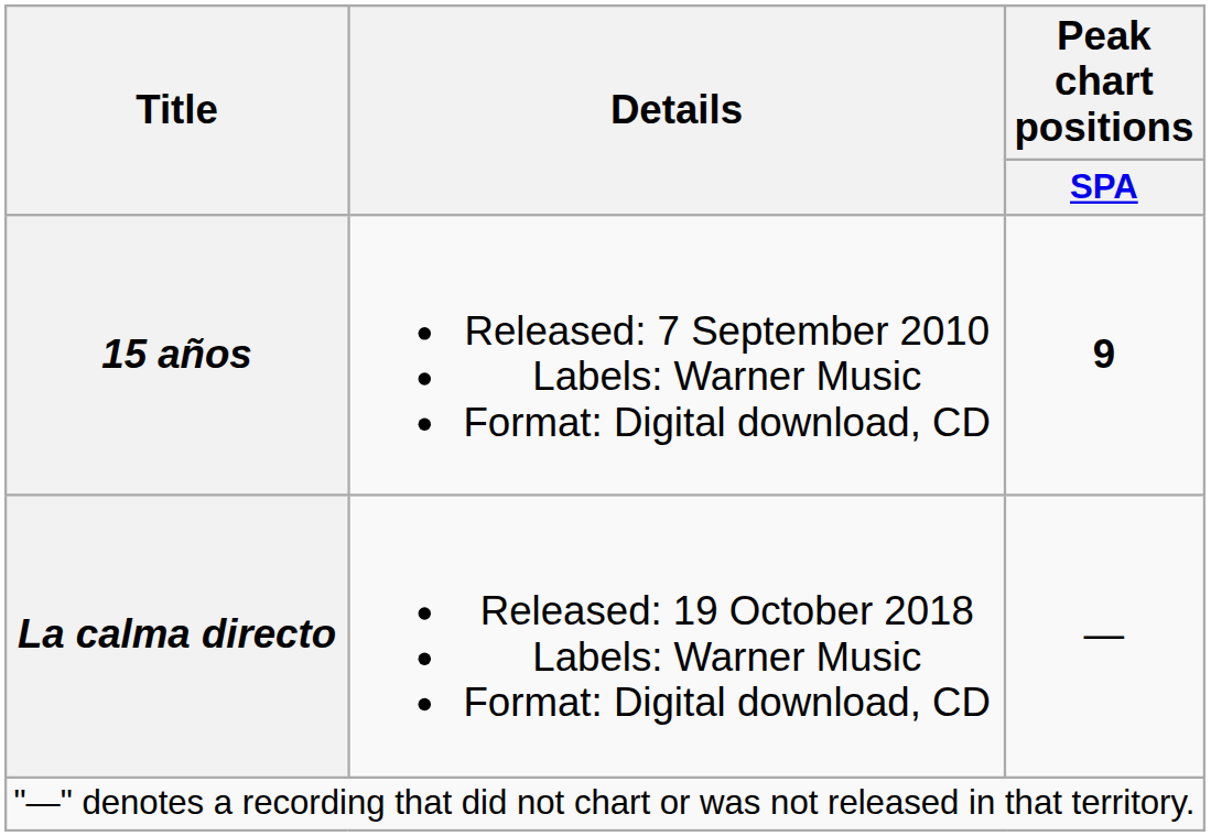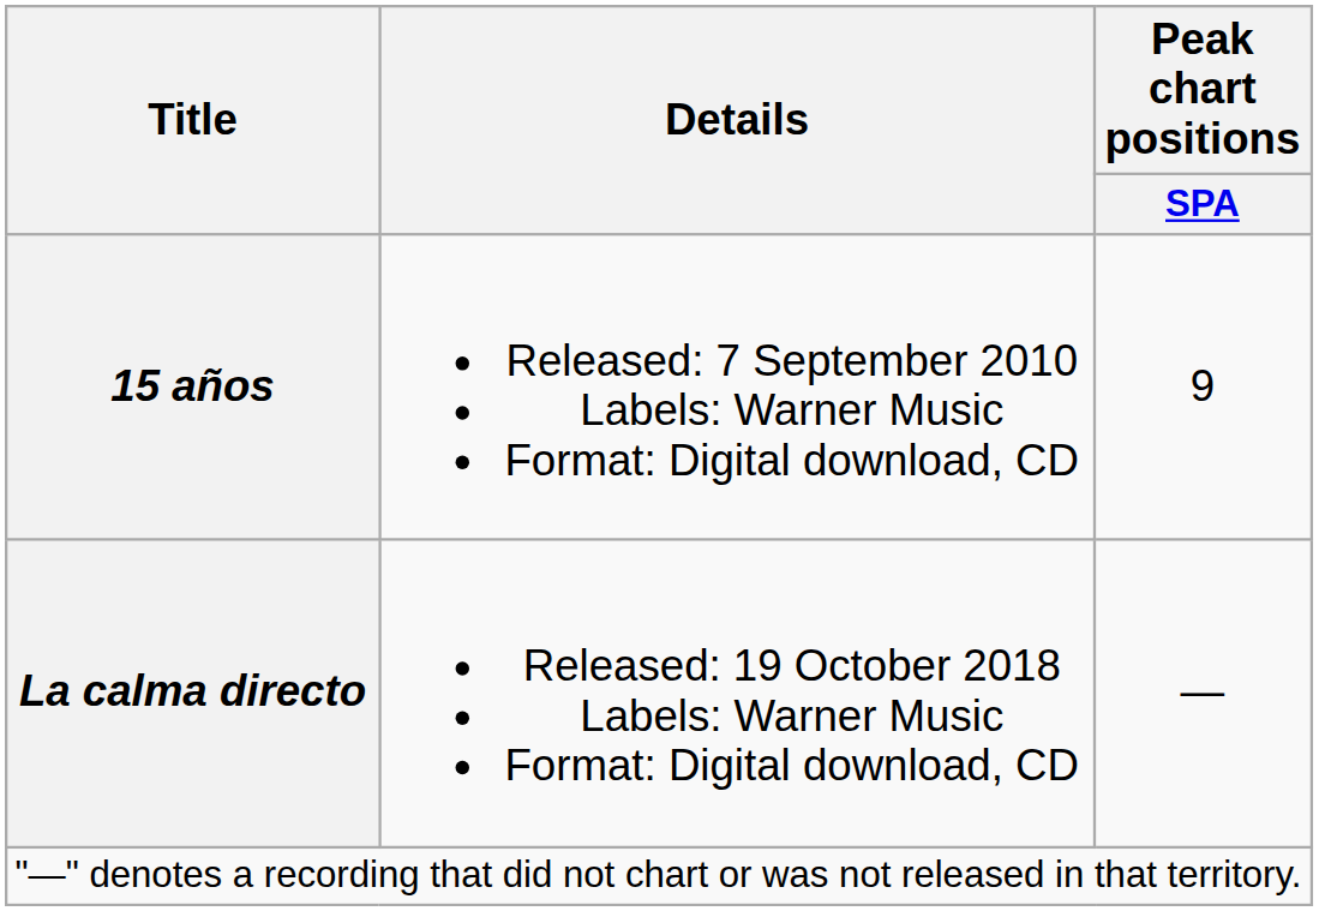15 años | Peak chart positions / SPA: bold -> normal
